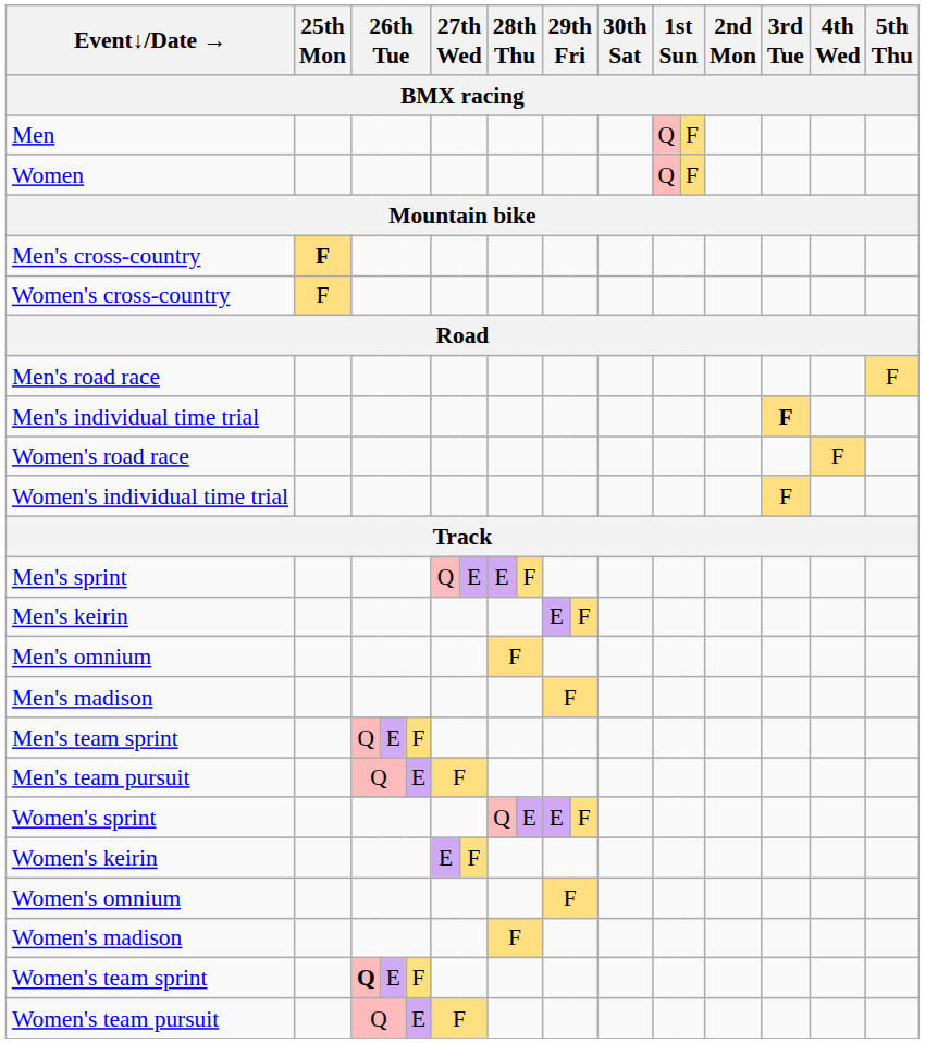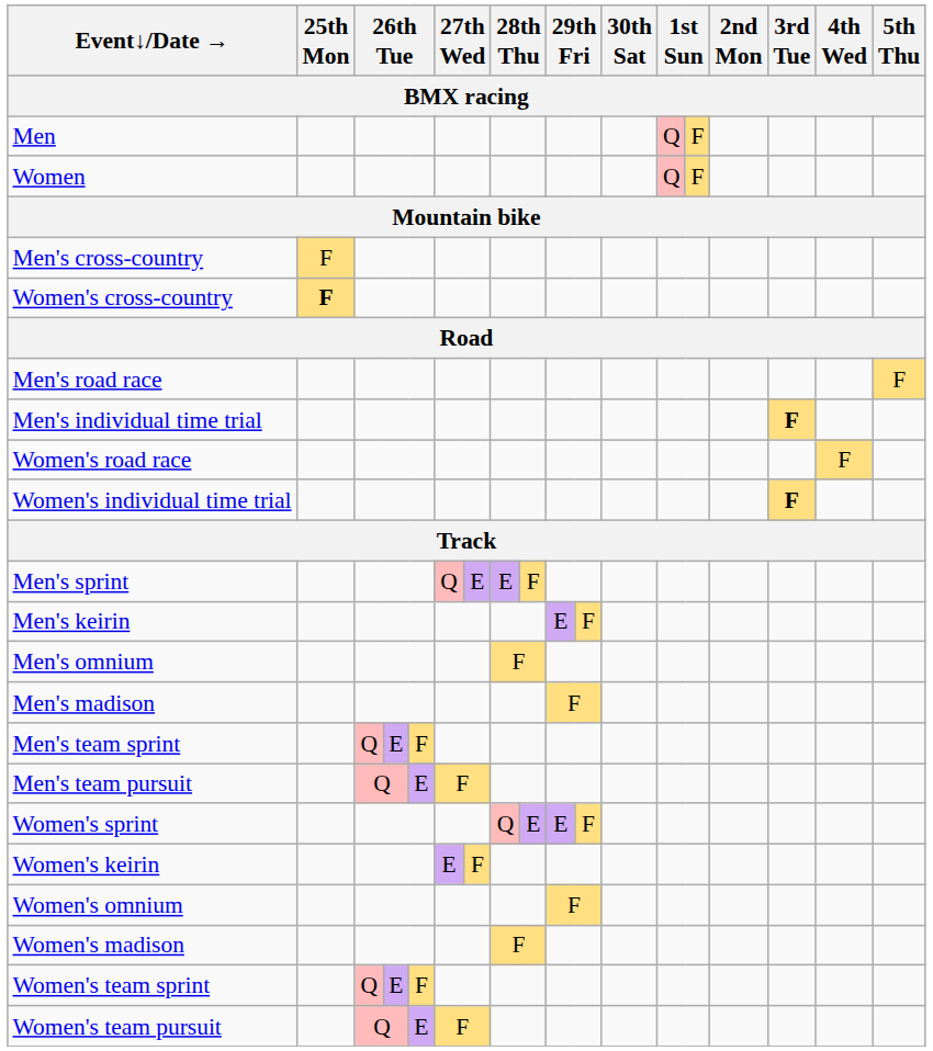Men's cross-country | 25th Mon: bold -> normal
Women's cross-country | 25th Mon: normal -> bold
Women's individual time trial | 3rd Tue: normal -> bold
Women's team sprint | column 3: bold -> normal
